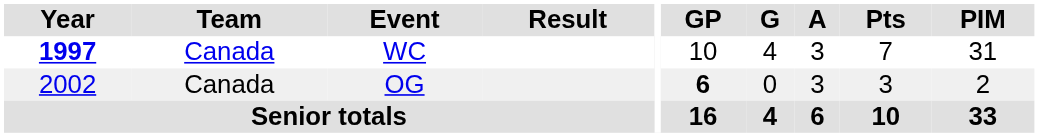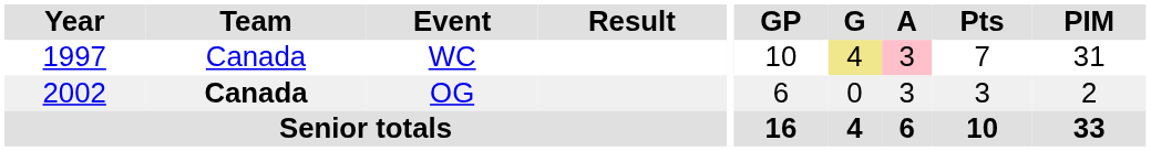WC | Year: bold -> normal
WC | G: no background -> khaki background
WC | A: no background -> pink background
OG | Team: normal -> bold
OG | GP: bold -> normal
